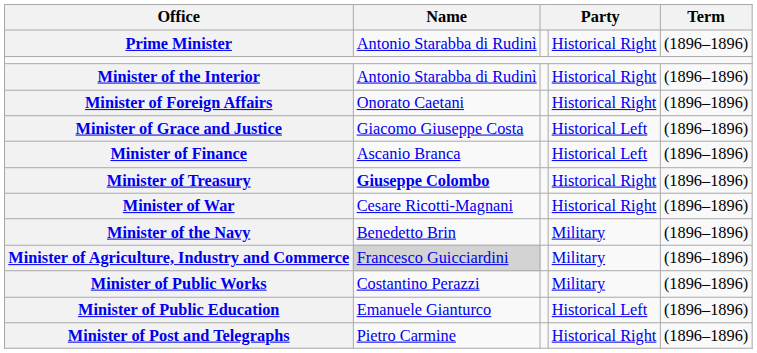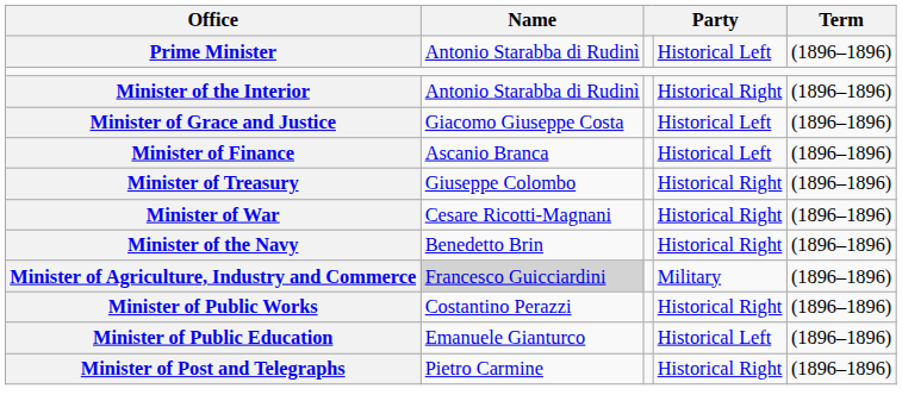Prime Minister | column 4: Historical Right -> Historical Left
- row: Minister of Foreign Affairs | Onorato Caetani | Historical Right | (1896–1896)
Minister of Treasury | Name: bold -> normal
Minister of the Navy | column 4: Military -> Historical Right
Minister of Public Works | column 4: Military -> Historical Right
